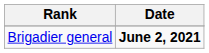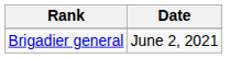Brigadier general | Date: bold -> normal
